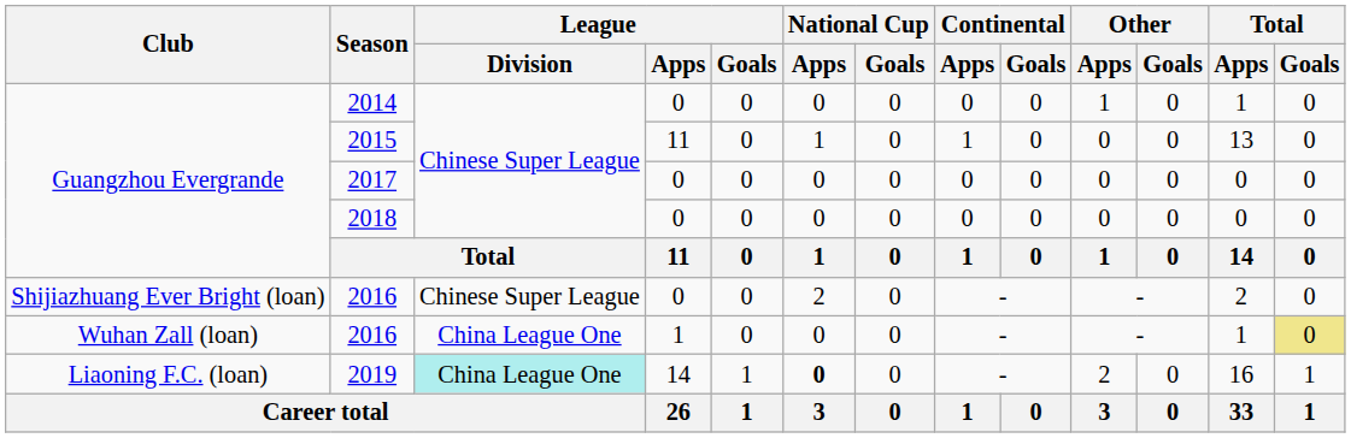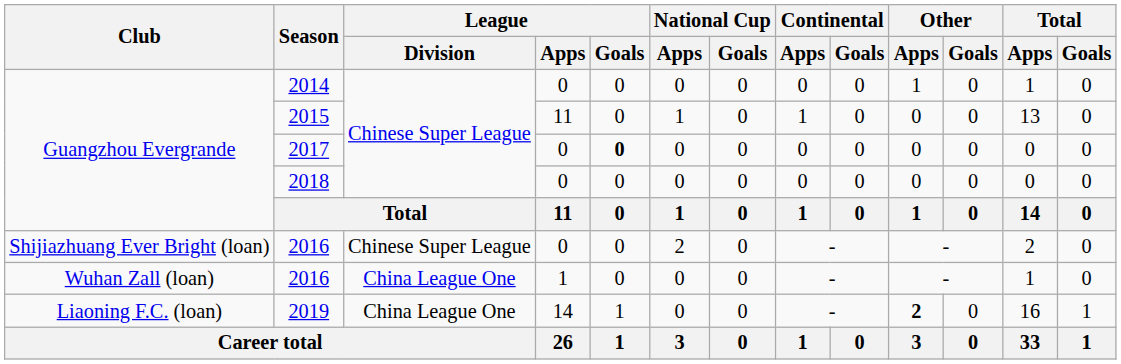2017 | League / Goals: normal -> bold
Wuhan Zall (loan) / 2016 | Total / Goals: khaki background -> no background
2019 | League / Division: paleturquoise background -> no background
2019 | National Cup / Apps: bold -> normal
2019 | Other / Apps: normal -> bold
